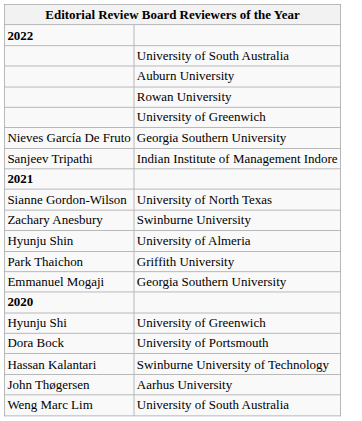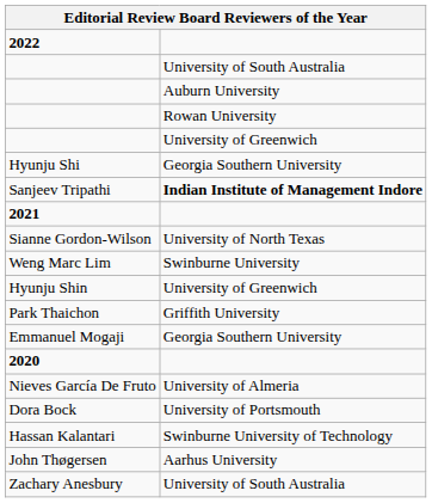row 7 | 2022: Nieves García De Fruto -> Hyunju Shi
row 8 | column 2: normal -> bold
row 11 | 2022: Zachary Anesbury -> Weng Marc Lim
row 12 | column 2: University of Almeria -> University of Greenwich
row 16 | 2022: Hyunju Shi -> Nieves García De Fruto
row 16 | column 2: University of Greenwich -> University of Almeria
row 20 | 2022: Weng Marc Lim -> Zachary Anesbury
